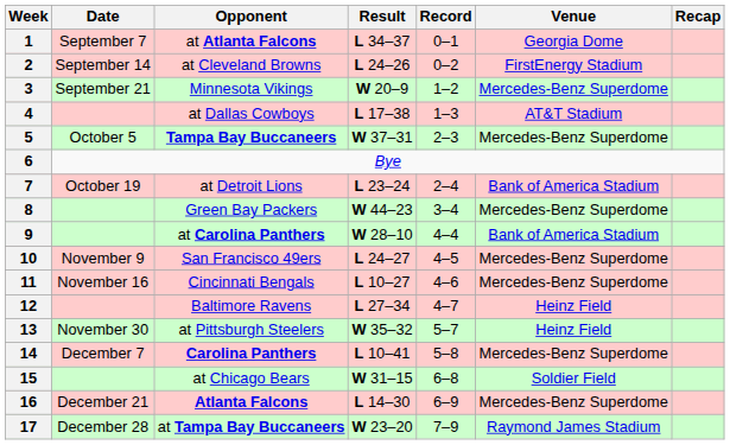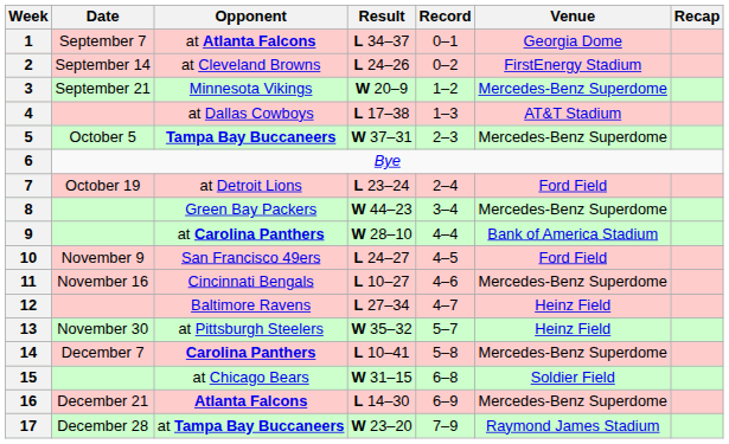7 | Venue: Bank of America Stadium -> Ford Field
10 | Venue: Mercedes-Benz Superdome -> Ford Field
